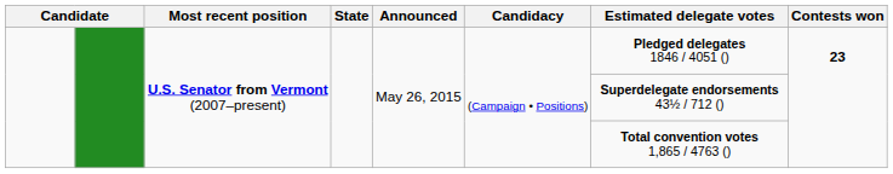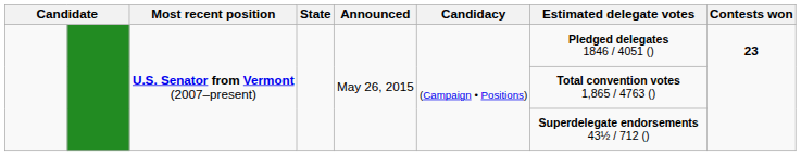row 3 | Estimated delegate votes: Superdelegate endorsements 43½ / 712 () -> Total convention votes 1,865 / 4763 ()
row 4 | Estimated delegate votes: Total convention votes 1,865 / 4763 () -> Superdelegate endorsements 43½ / 712 ()
